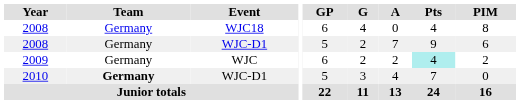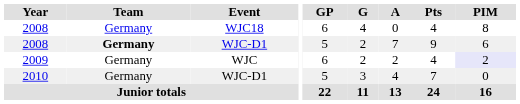2008 / WJC-D1 | Team: normal -> bold
2009 | Pts: paleturquoise background -> no background
2009 | PIM: no background -> lavender background
2010 | Team: bold -> normal
